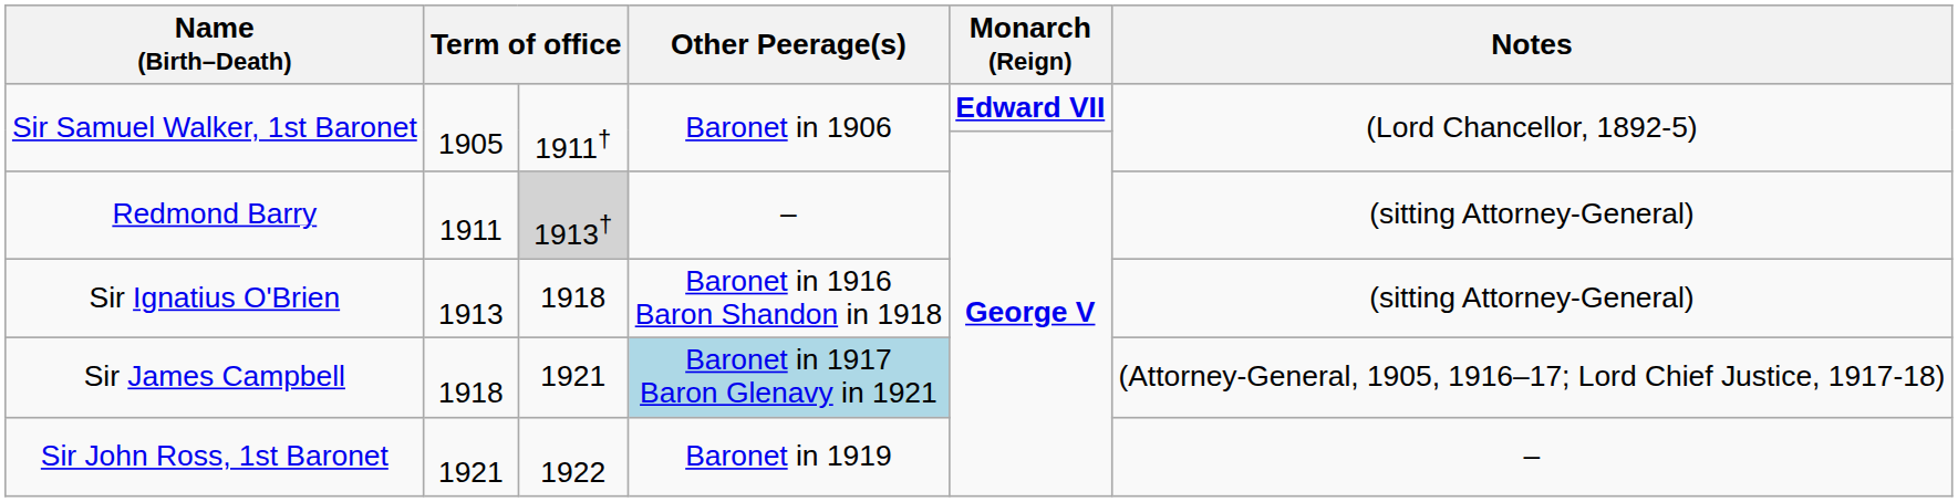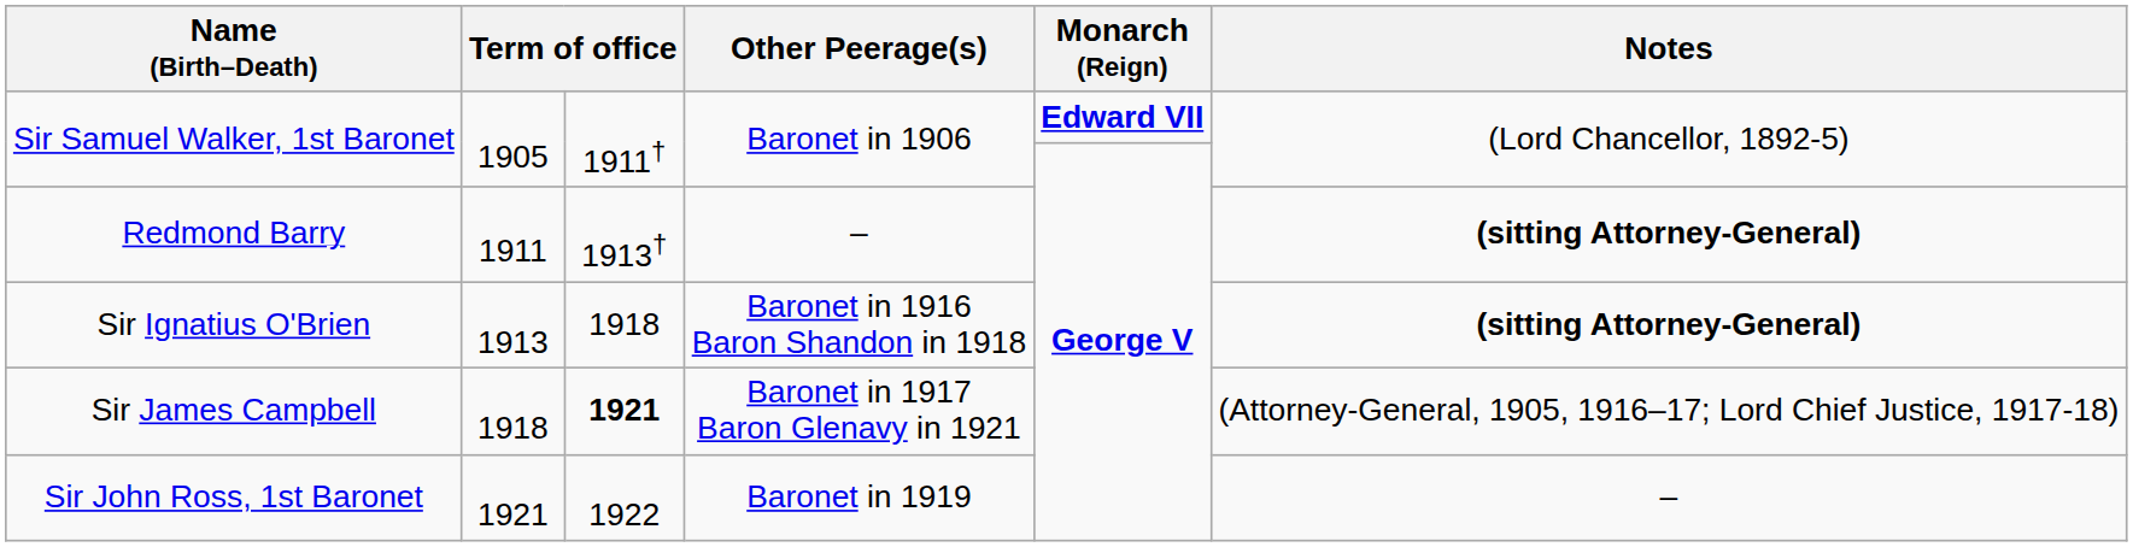Redmond Barry | column 3: lightgrey background -> no background
Redmond Barry | Notes: normal -> bold
Sir Ignatius O'Brien | Notes: normal -> bold
Sir James Campbell | column 3: normal -> bold
Sir James Campbell | Other Peerage(s): lightblue background -> no background
